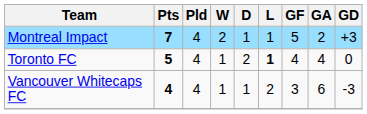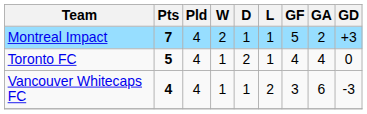Toronto FC | L: bold -> normal
